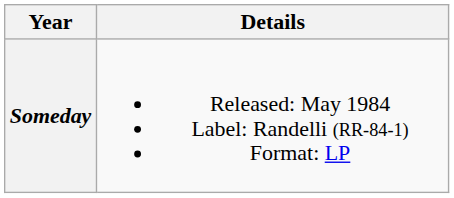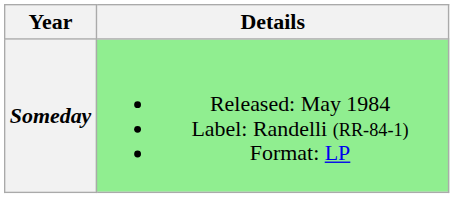Someday | Details: no background -> lightgreen background
